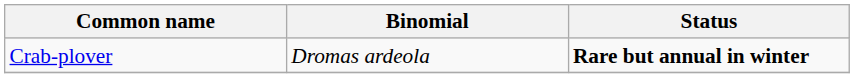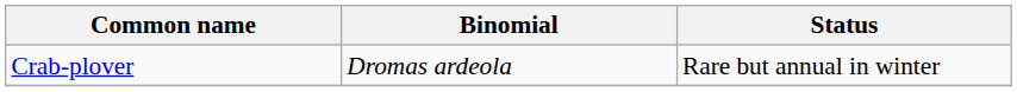Crab-plover | Status: bold -> normal
